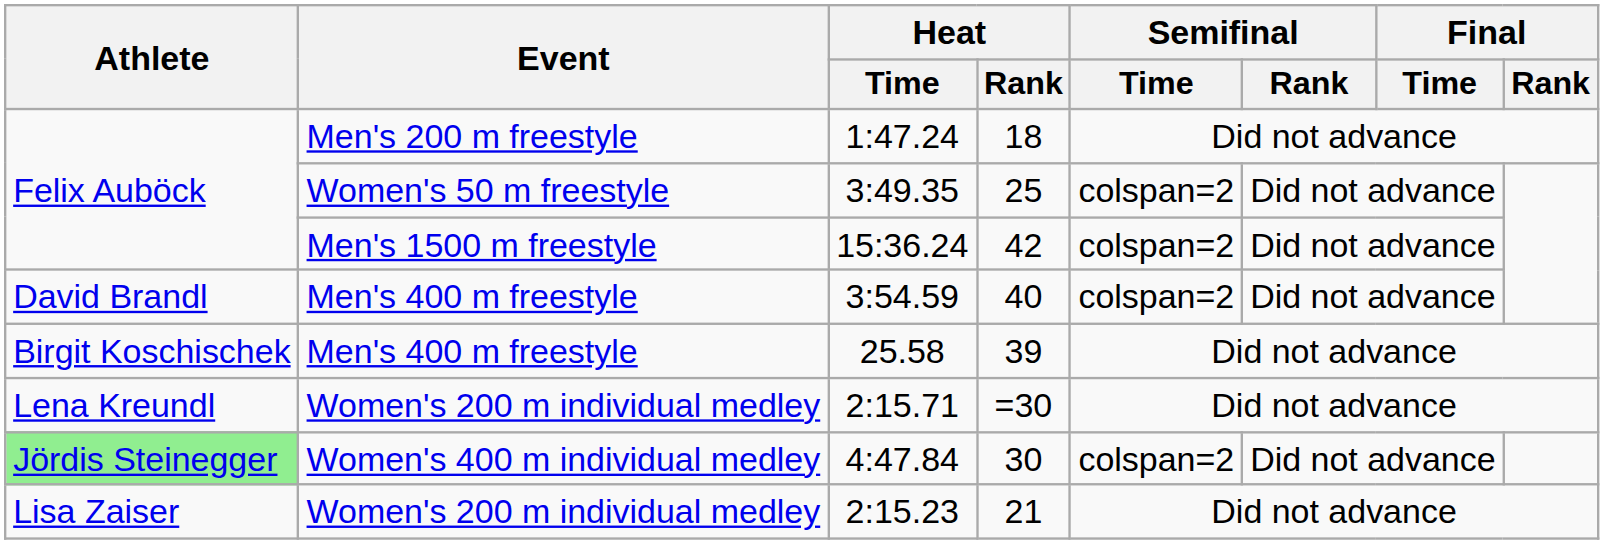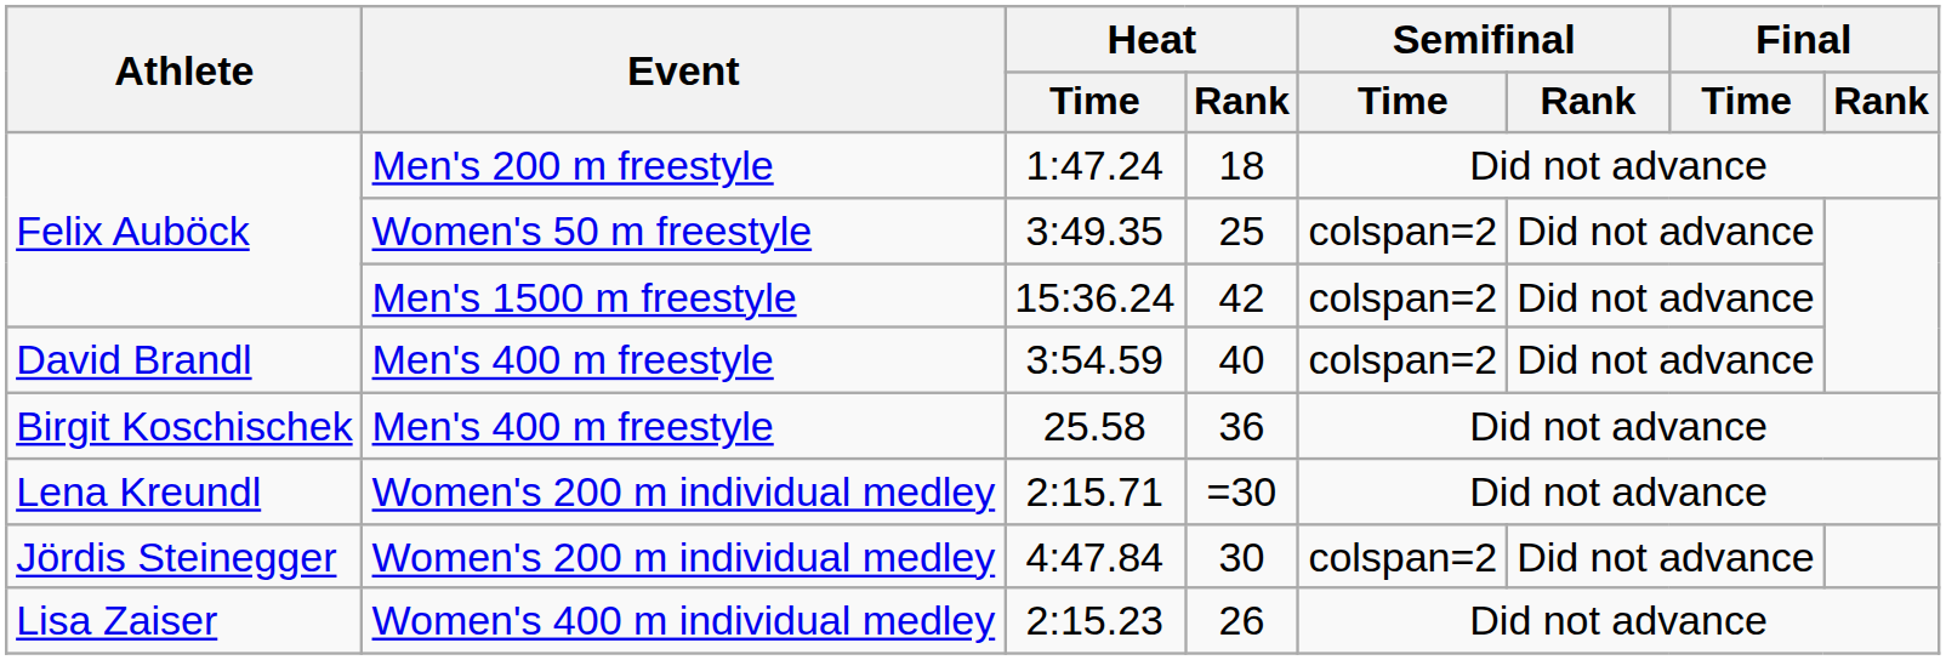25.58 | Heat / Rank: 39 -> 36
4:47.84 | Athlete: lightgreen background -> no background
4:47.84 | Event: Women's 400 m individual medley -> Women's 200 m individual medley
2:15.23 | Event: Women's 200 m individual medley -> Women's 400 m individual medley
2:15.23 | Heat / Rank: 21 -> 26
